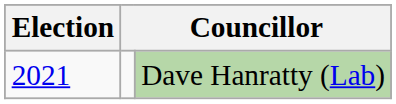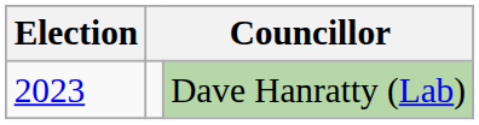Dave Hanratty (Lab) | Election: 2021 -> 2023
